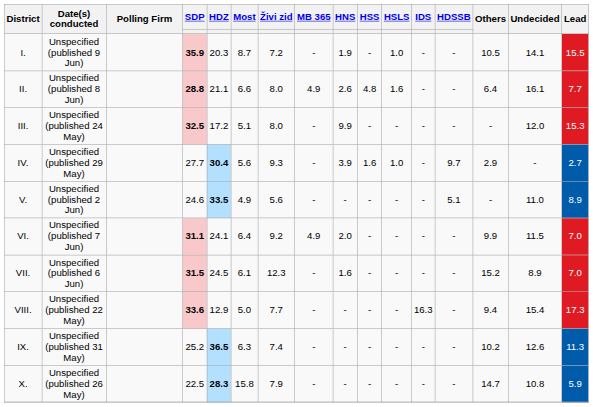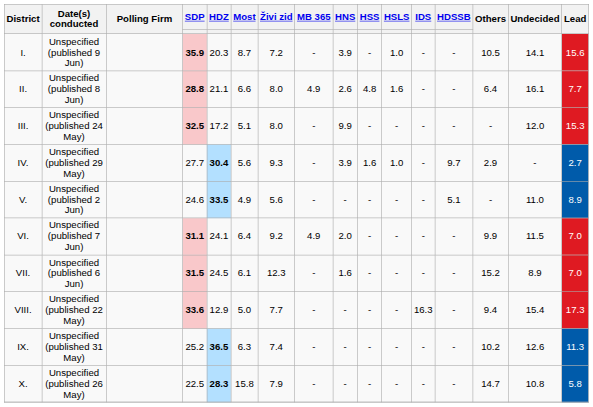I. | HNS: 1.9 -> 3.9
I. | Lead: 15.5 -> 15.6
X. | Lead: 5.9 -> 5.8
